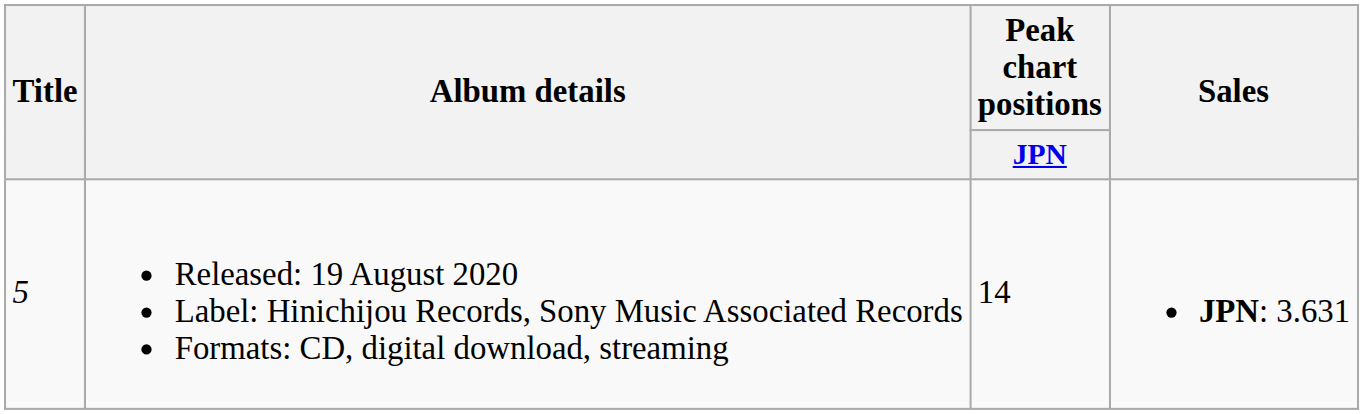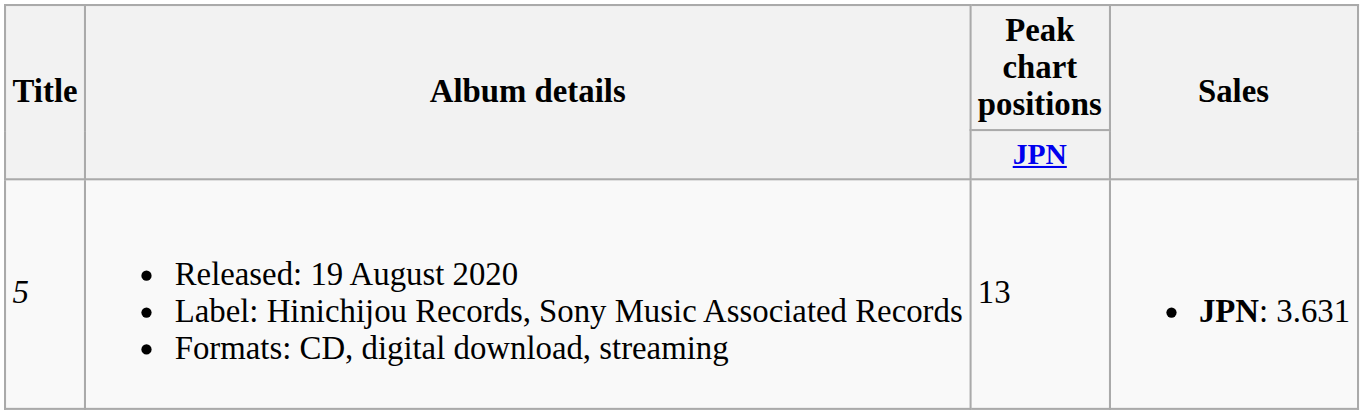row 3 | Peak chart positions / JPN: 14 -> 13
